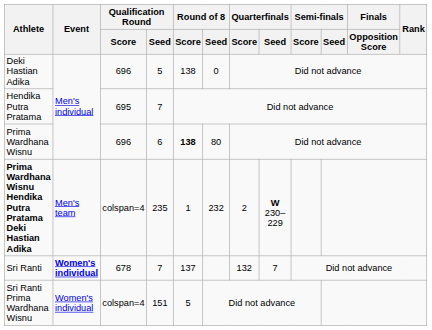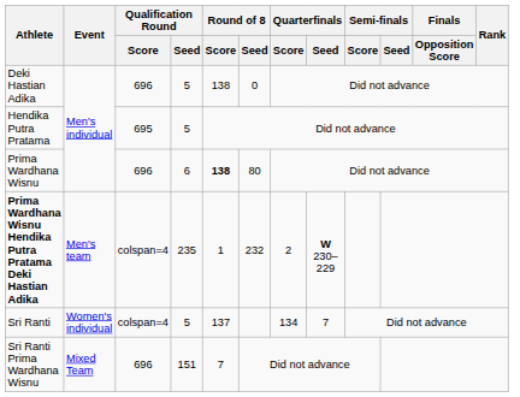Hendika Putra Pratama | Qualification Round / Seed: 7 -> 5
Sri Ranti | Event: bold -> normal
Sri Ranti | Qualification Round / Score: 678 -> colspan=4
Sri Ranti | Qualification Round / Seed: 7 -> 5
Sri Ranti | Quarterfinals / Score: 132 -> 134
Sri Ranti Prima Wardhana Wisnu | Event: Women's individual -> Mixed Team
Sri Ranti Prima Wardhana Wisnu | Qualification Round / Score: colspan=4 -> 696
Sri Ranti Prima Wardhana Wisnu | Round of 8 / Score: 5 -> 7
